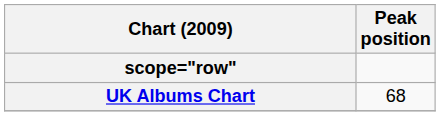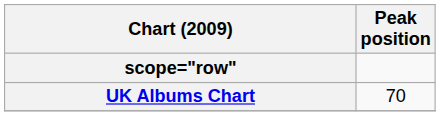UK Albums Chart | Peak position: 68 -> 70
